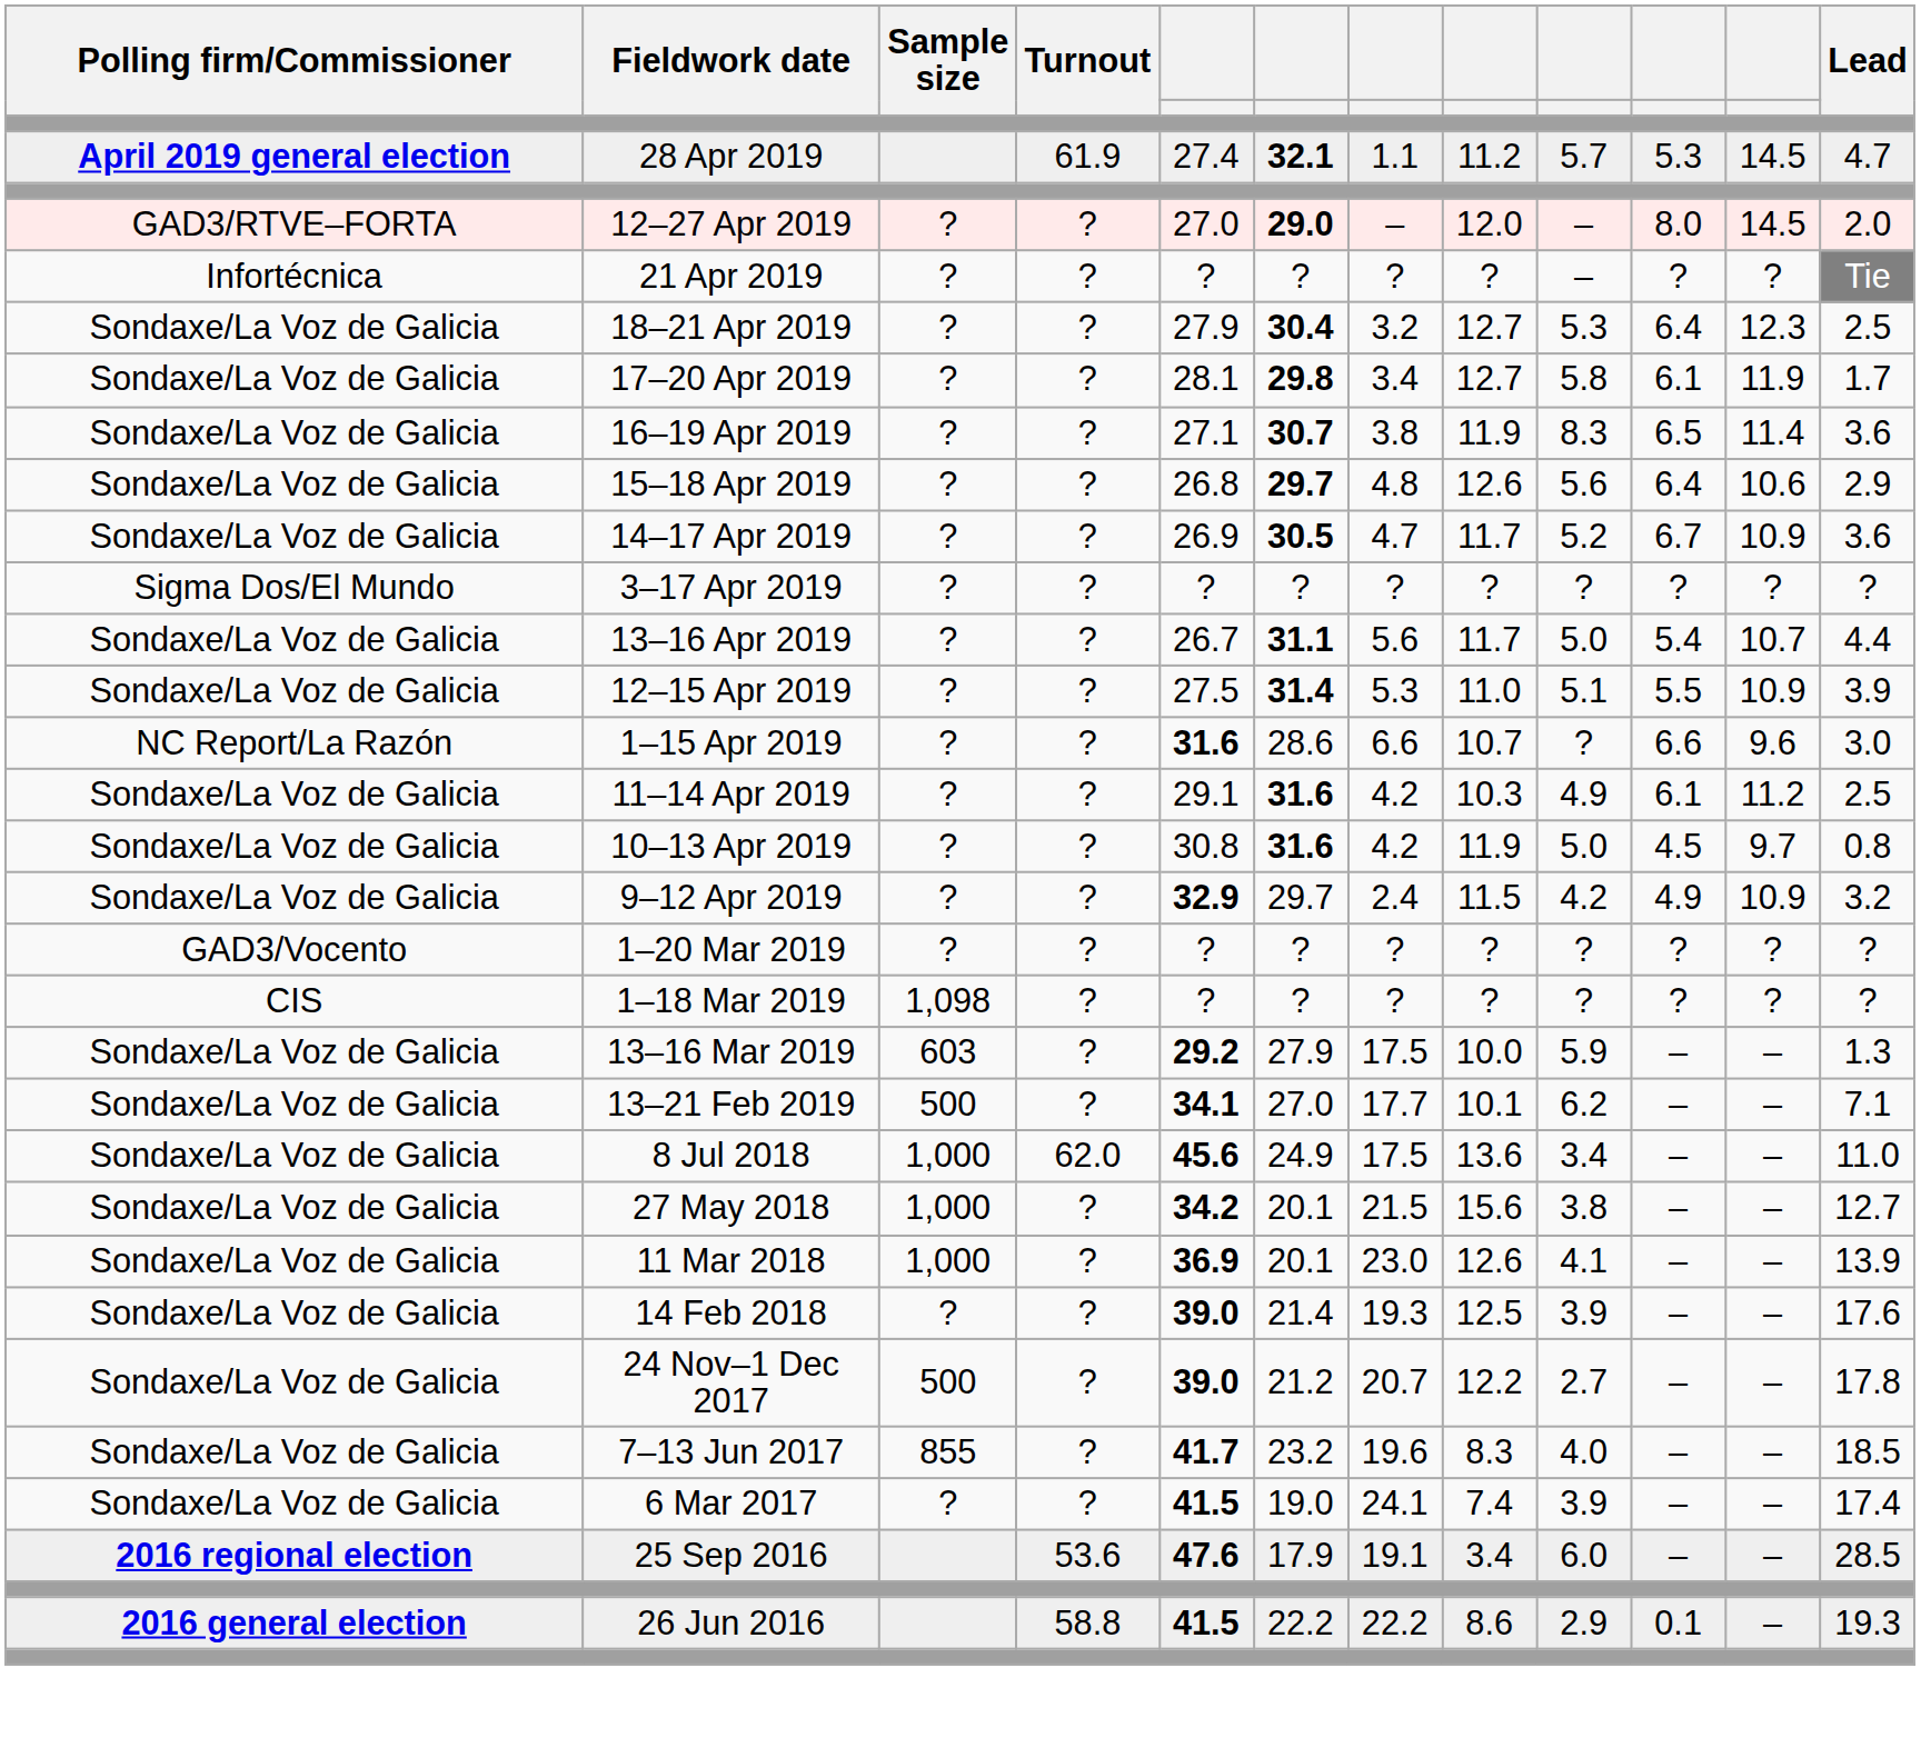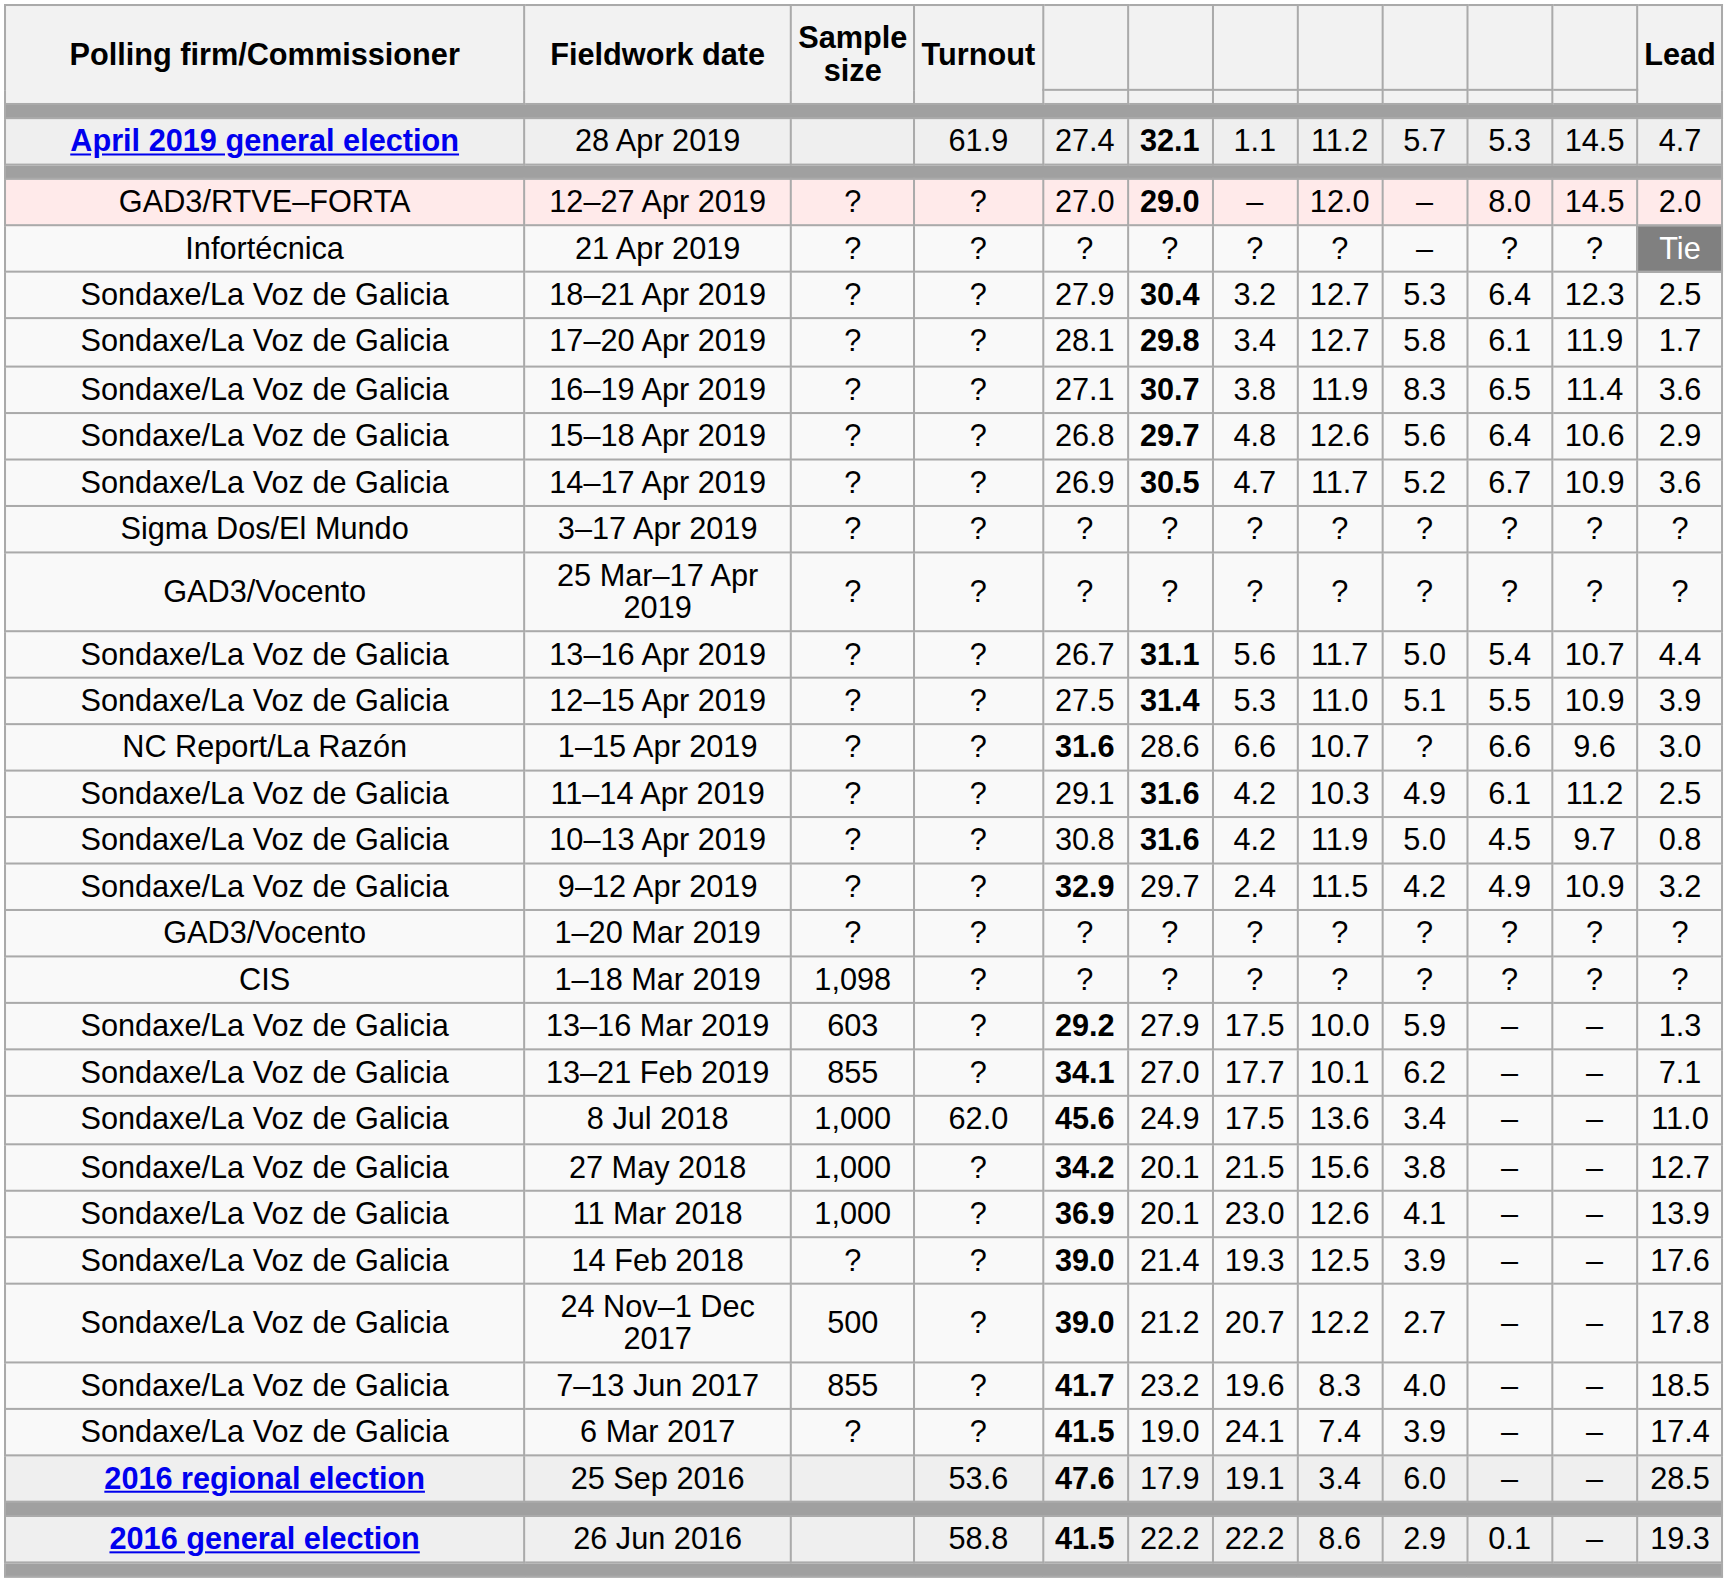+ row: GAD3/Vocento | 25 Mar–17 Apr 2019 | ? | ? | ? | ? | ? | ? | ? | ? | ? | ?
13–21 Feb 2019 | Sample size: 500 -> 855
